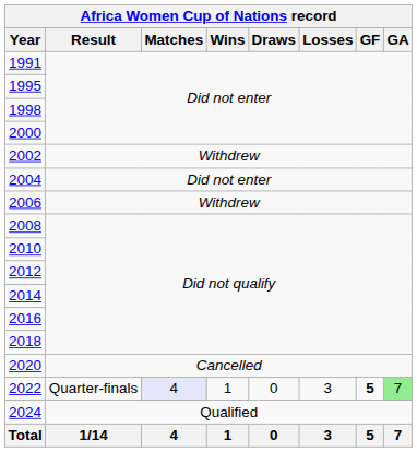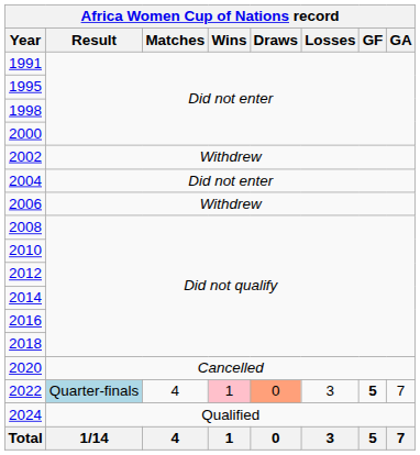2022 | Africa Women Cup of Nations record / Result: no background -> lightblue background
2022 | Africa Women Cup of Nations record / Matches: lavender background -> no background
2022 | Africa Women Cup of Nations record / Wins: no background -> pink background
2022 | Africa Women Cup of Nations record / Draws: no background -> lightsalmon background
2022 | Africa Women Cup of Nations record / GA: lightgreen background -> no background
